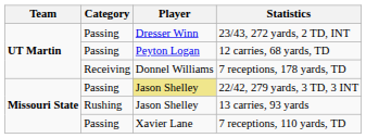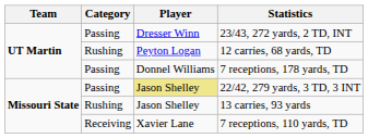12 carries, 68 yards, TD | Category: Passing -> Rushing
7 receptions, 178 yards, TD | Category: Receiving -> Passing
7 receptions, 110 yards, TD | Category: Passing -> Receiving
